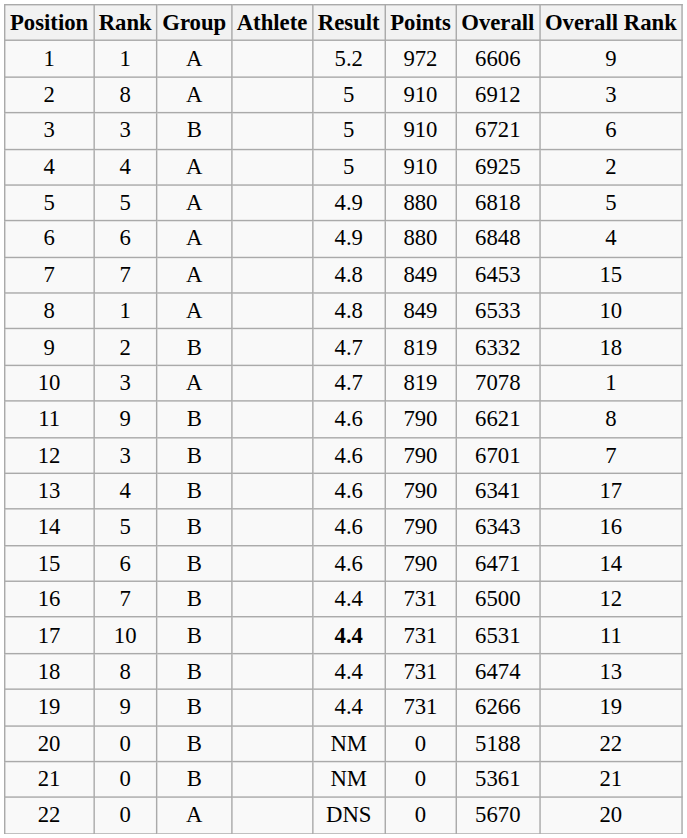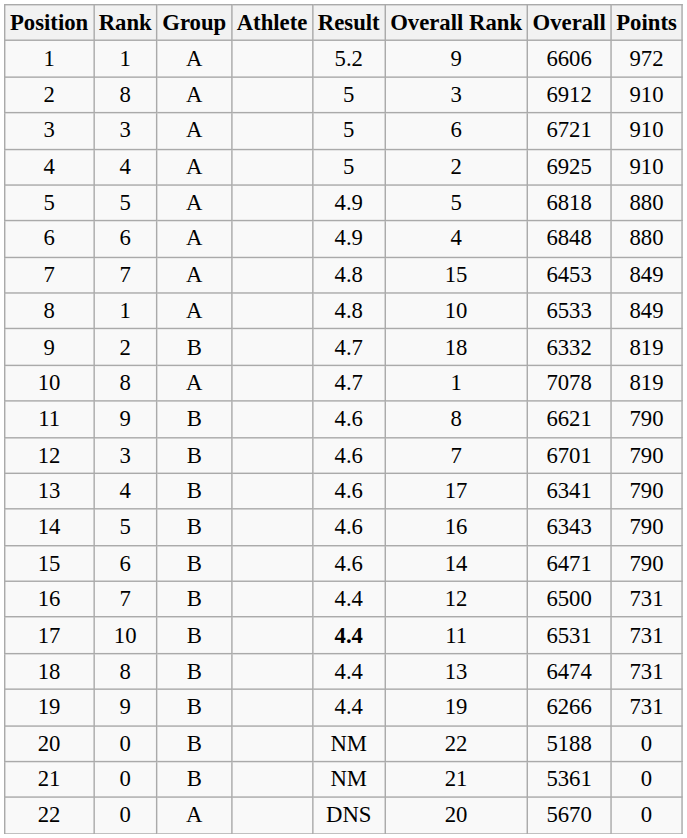columns swapped: Points <-> Overall Rank
row 4 | Group: B -> A
row 11 | Rank: 3 -> 8
